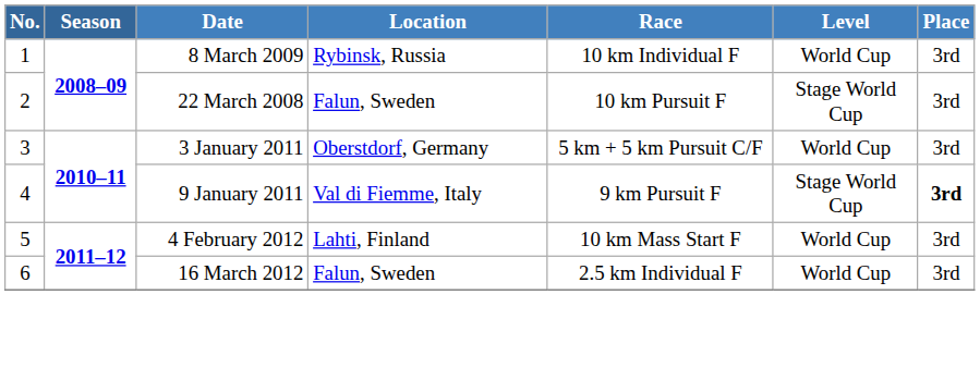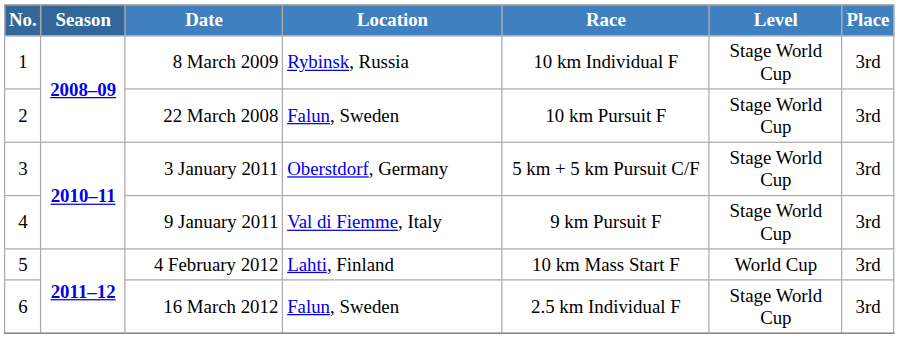8 March 2009 | Level: World Cup -> Stage World Cup
3 January 2011 | Level: World Cup -> Stage World Cup
9 January 2011 | Place: bold -> normal
16 March 2012 | Level: World Cup -> Stage World Cup
